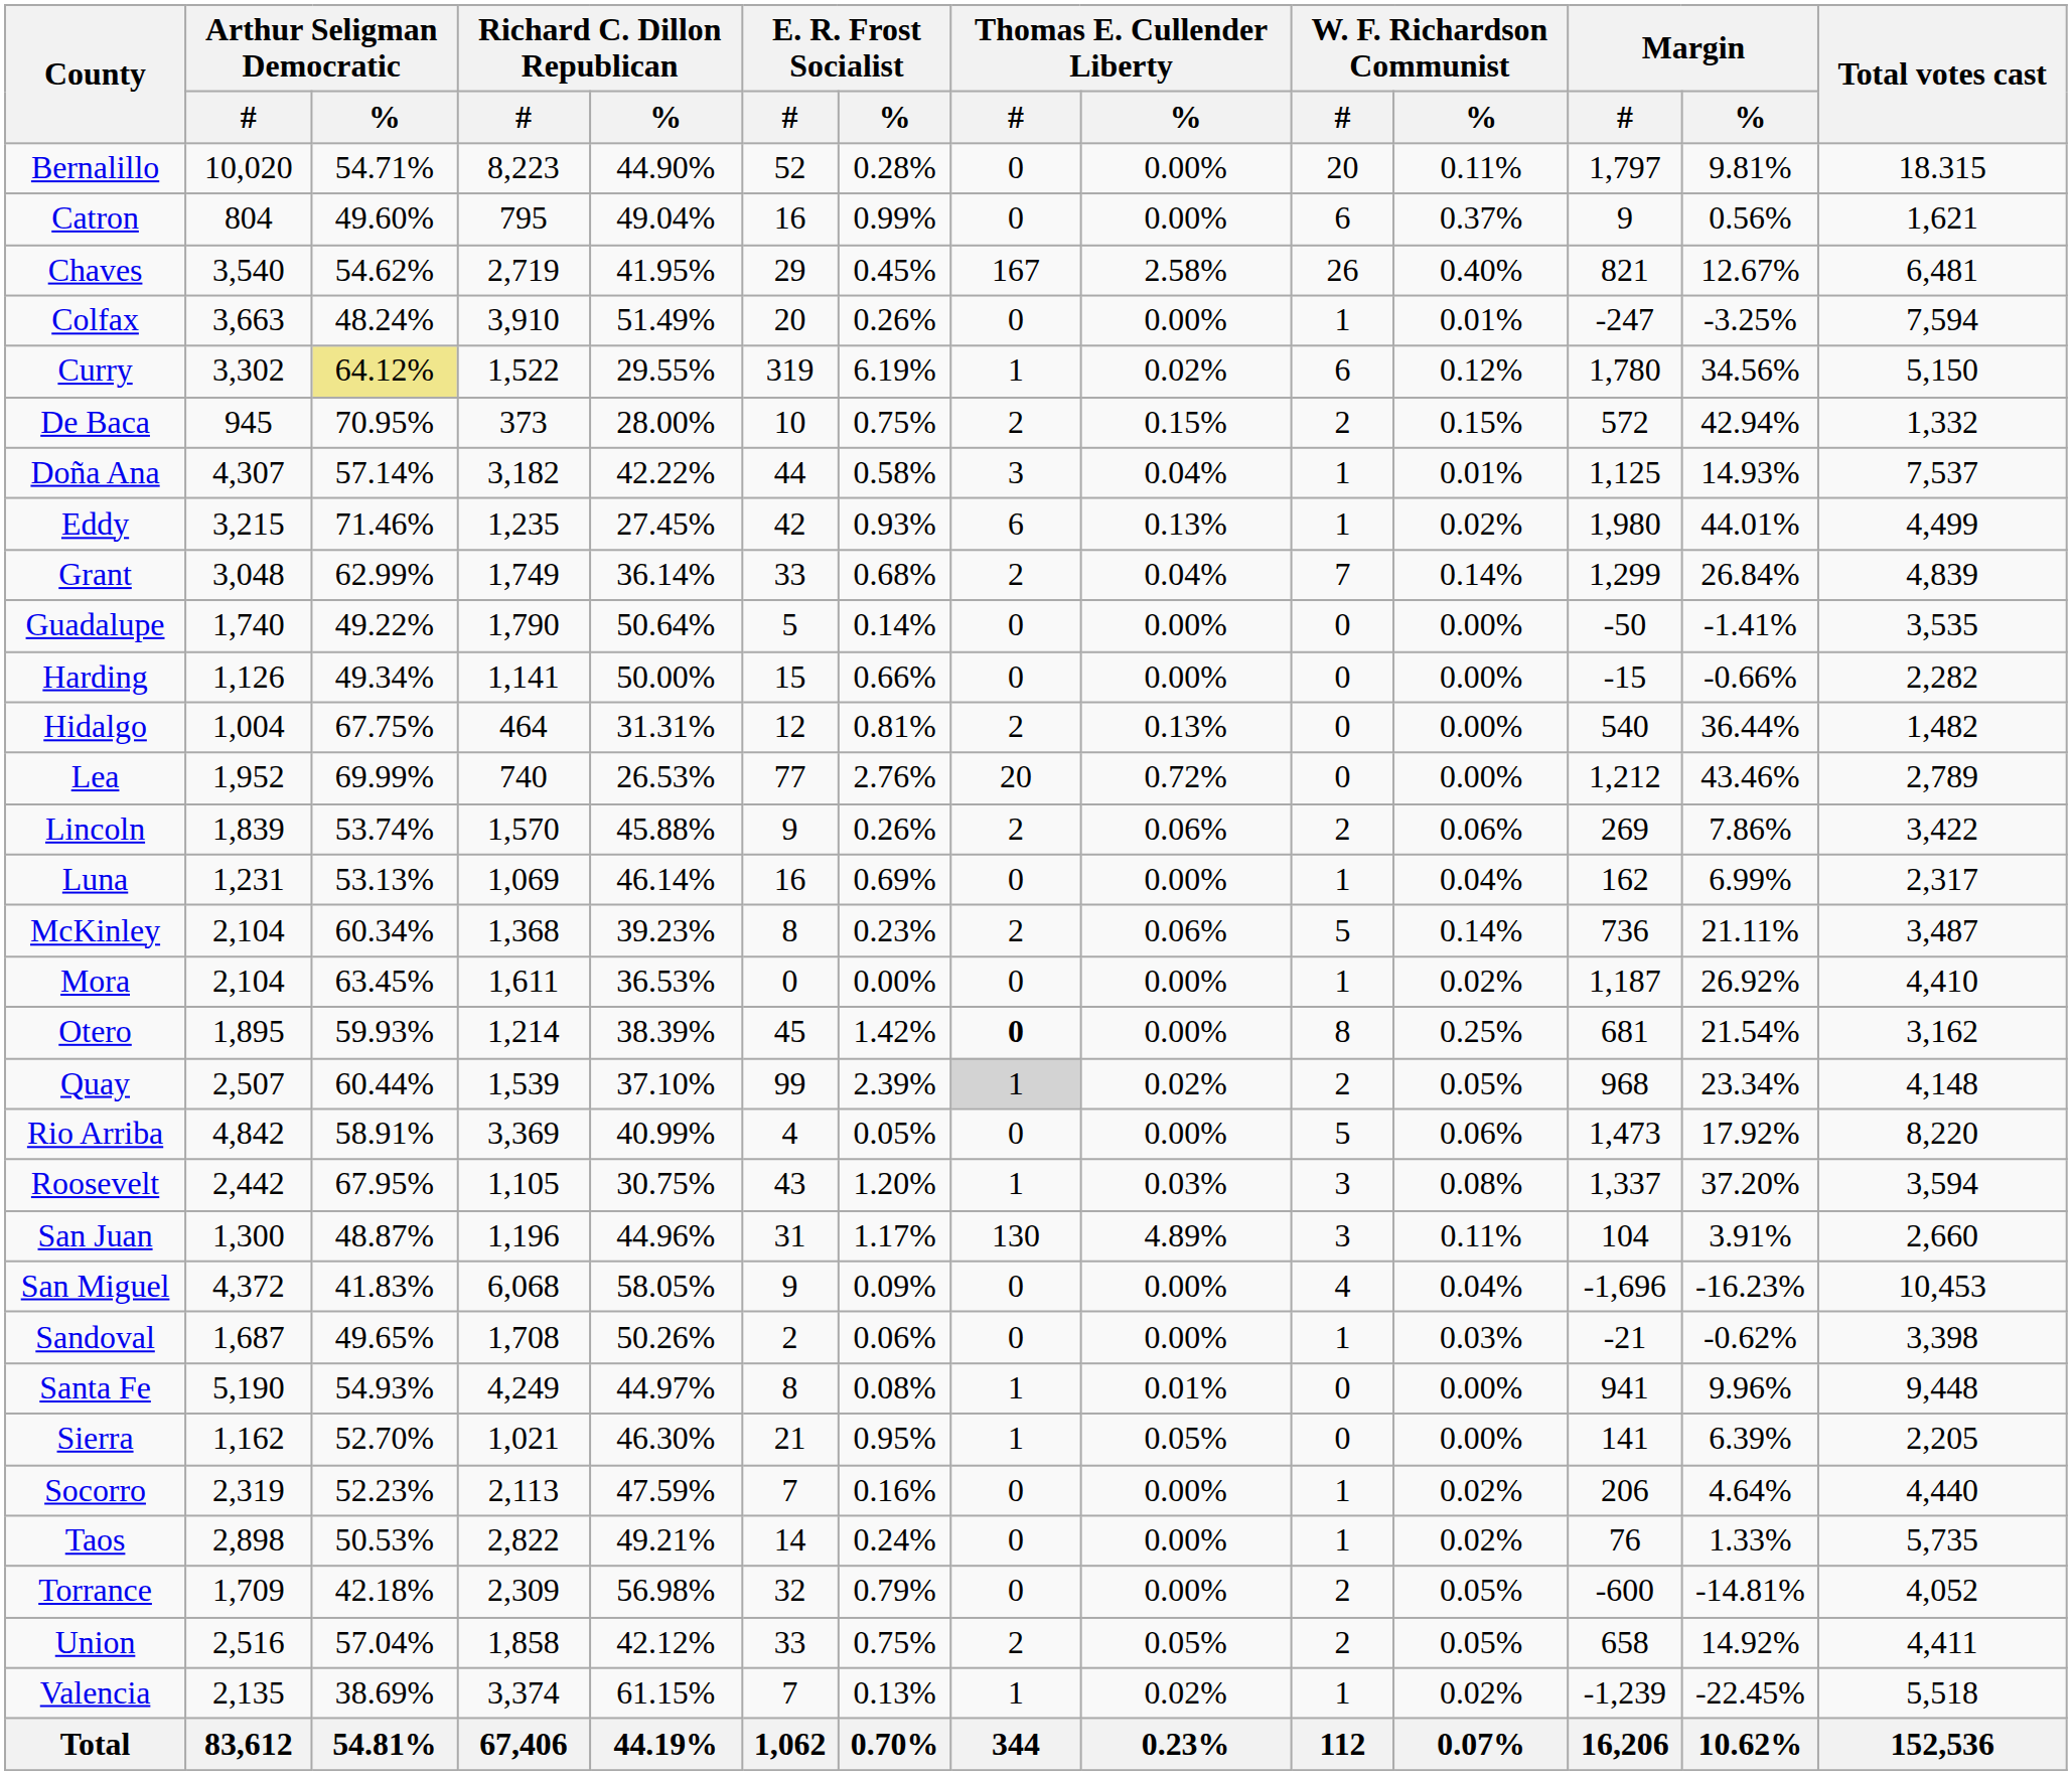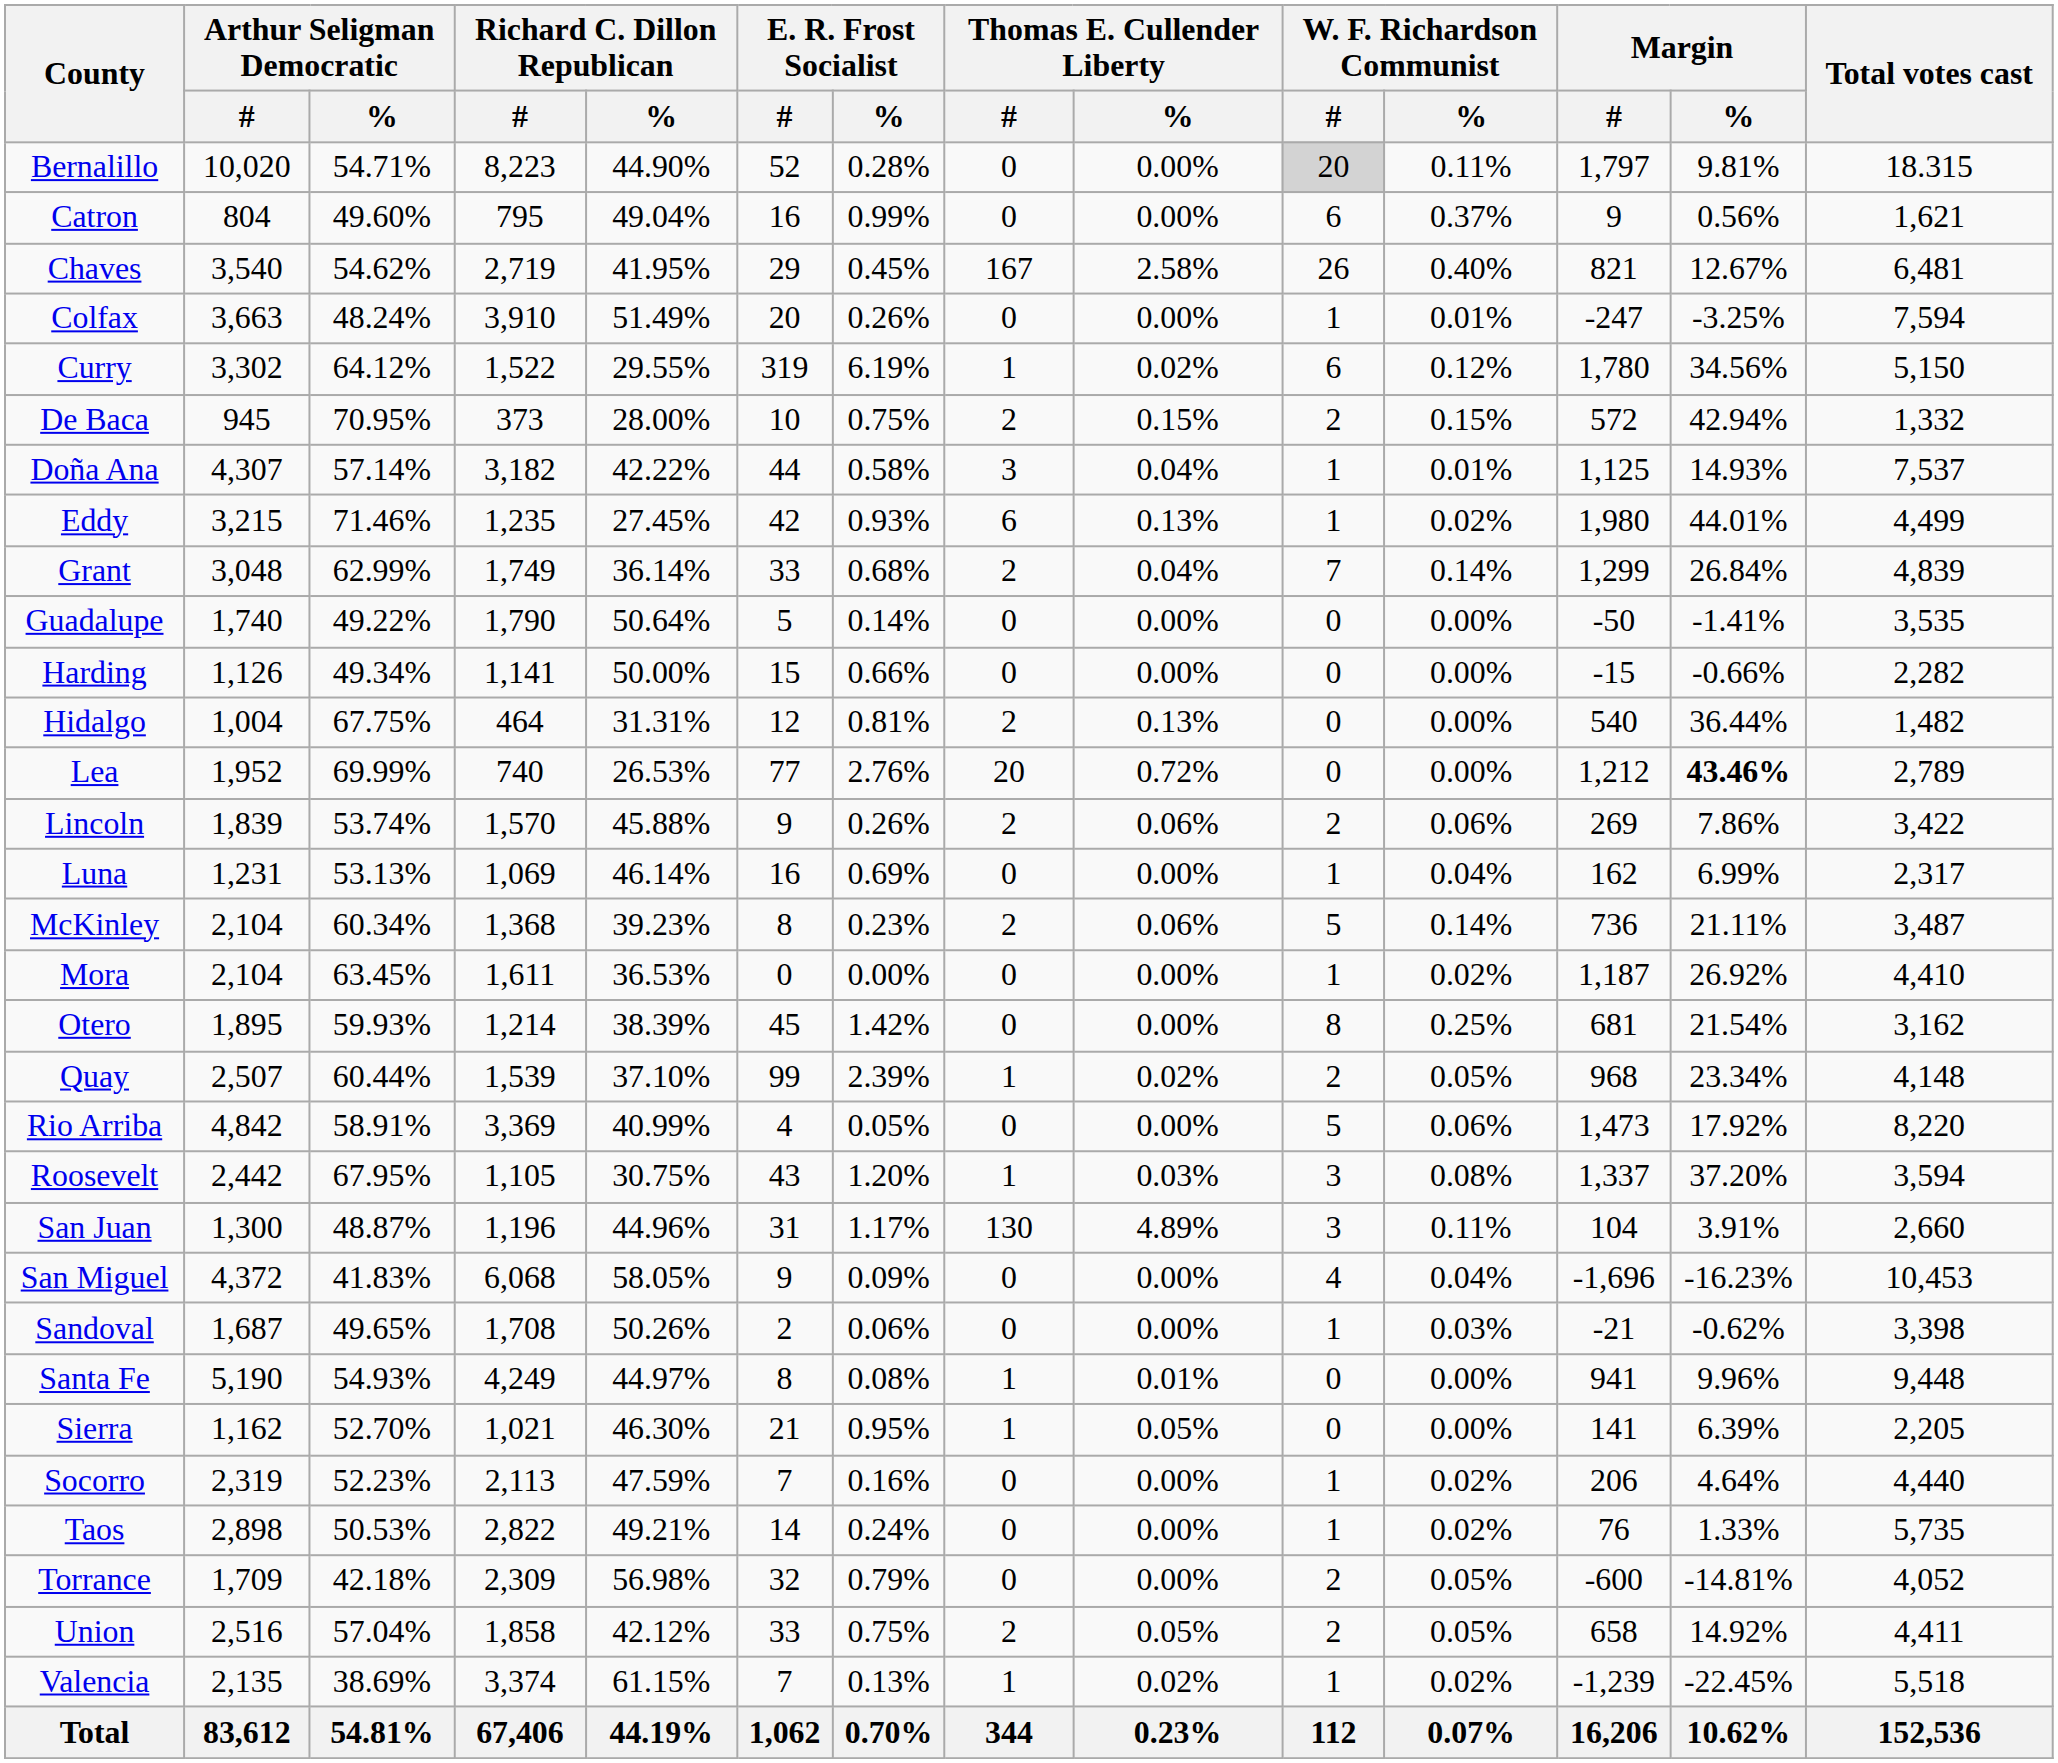Bernalillo | W. F. Richardson Communist / #: no background -> lightgrey background
Curry | Arthur Seligman Democratic / %: khaki background -> no background
Lea | Margin / %: normal -> bold
Otero | Thomas E. Cullender Liberty / #: bold -> normal
Quay | Thomas E. Cullender Liberty / #: lightgrey background -> no background
